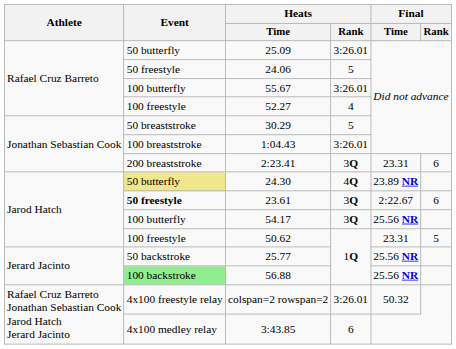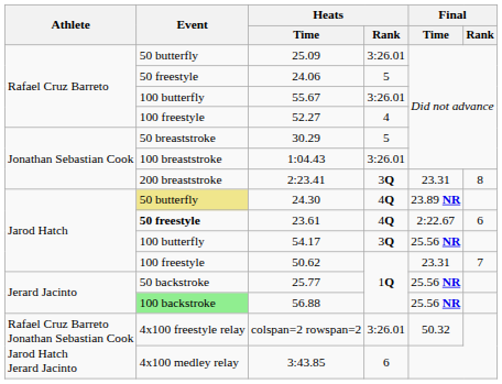2:23.41 | Final / Rank: 6 -> 8
23.61 | Heats / Rank: 3Q -> 4Q
50.62 | Final / Rank: 5 -> 7
